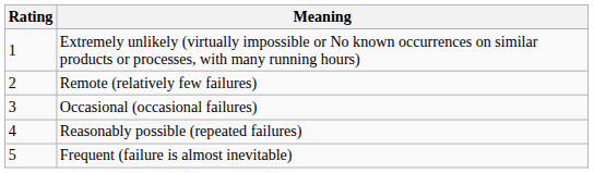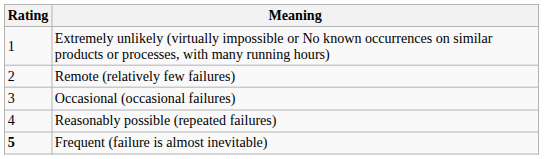Frequent (failure is almost inevitable) | Rating: normal -> bold
